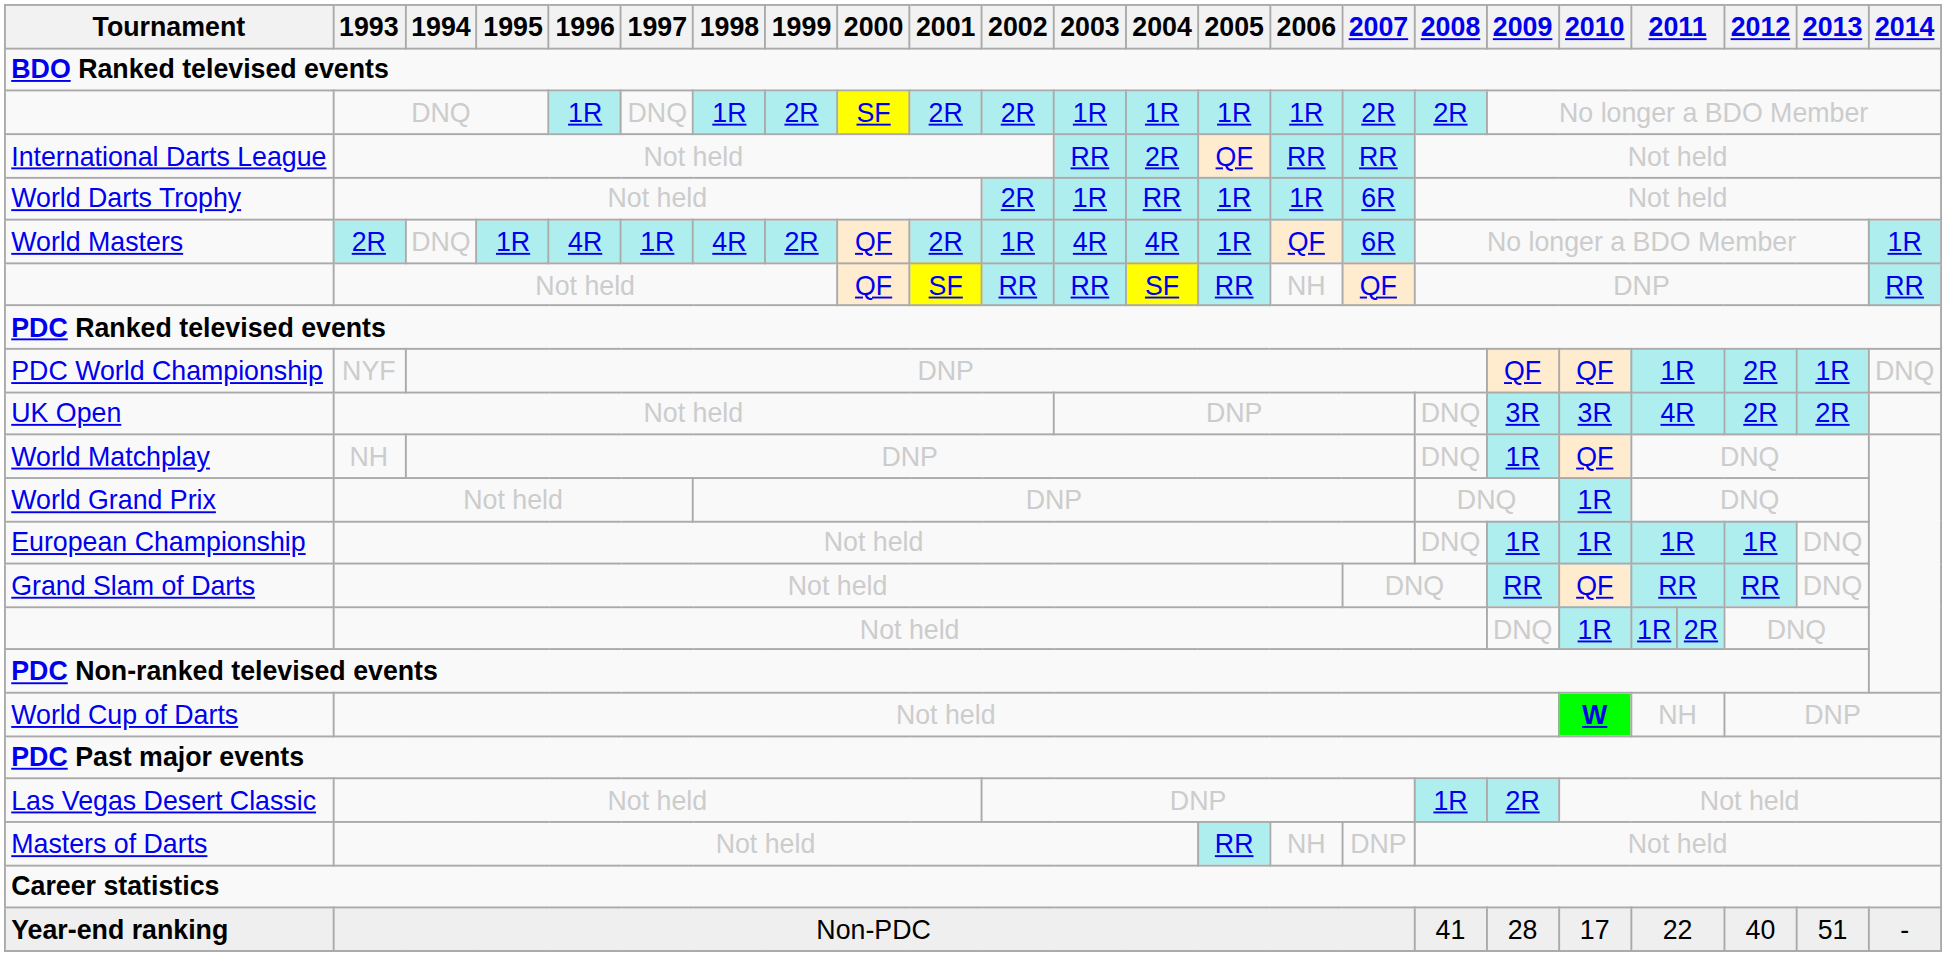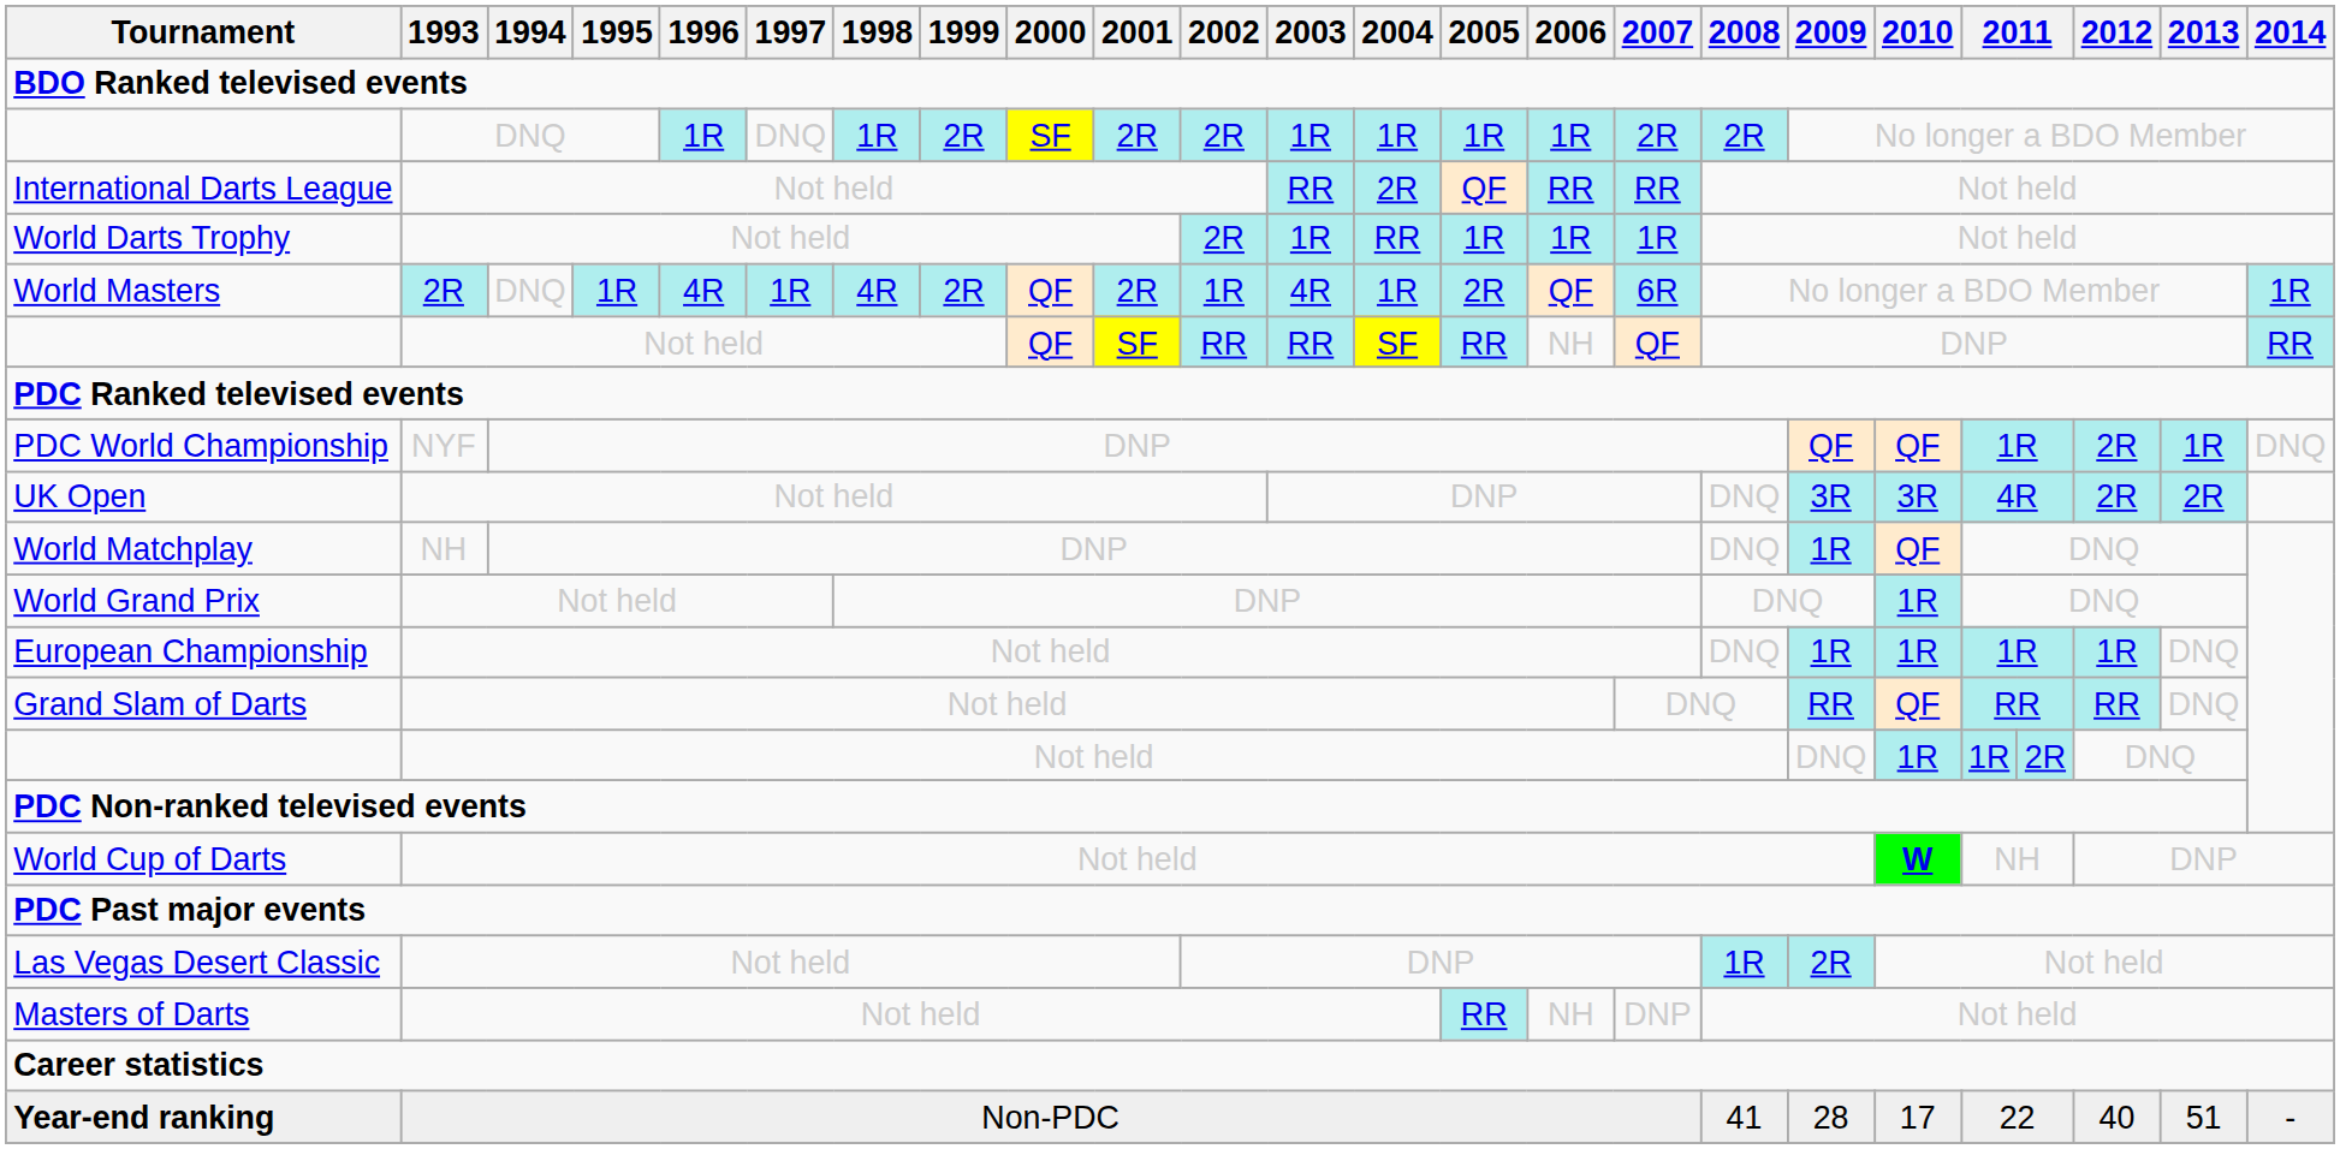World Darts Trophy | 2007: 6R -> 1R
World Masters | 2004: 4R -> 1R
World Masters | 2005: 1R -> 2R
